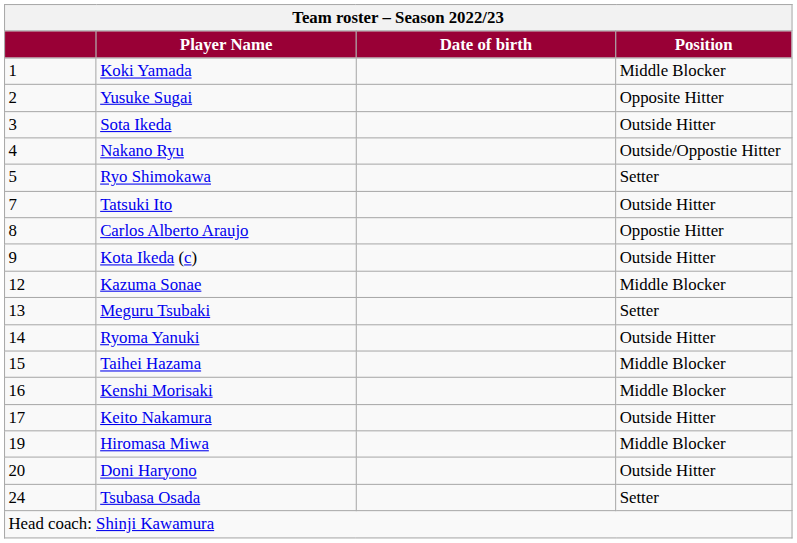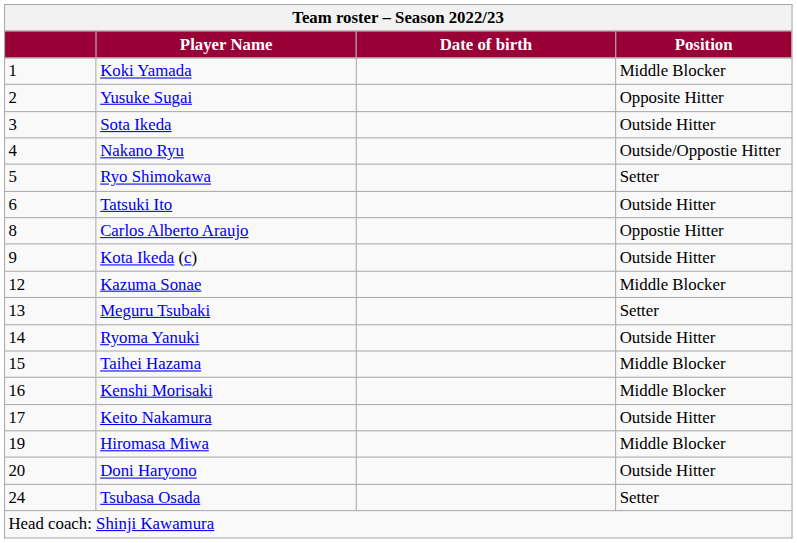Tatsuki Ito | column 1: 7 -> 6
